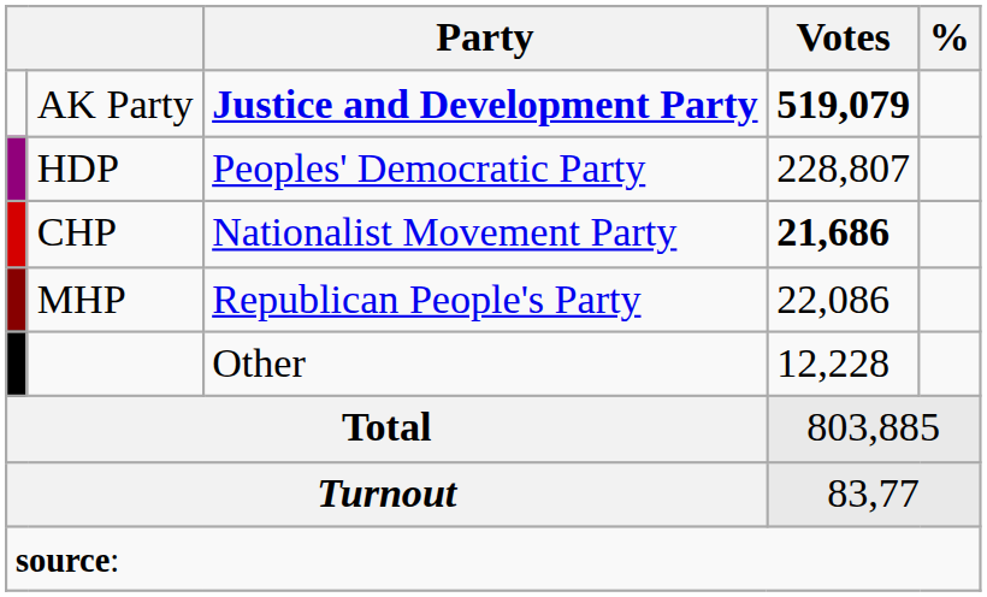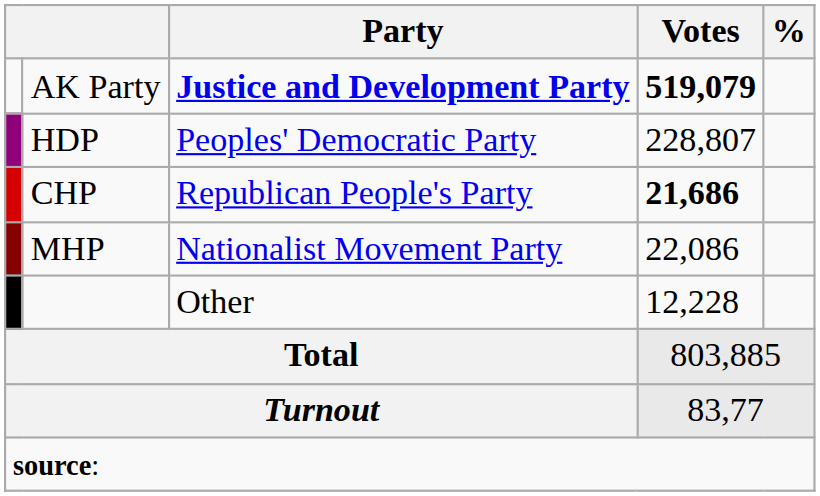CHP | Party: Nationalist Movement Party -> Republican People's Party
MHP | Party: Republican People's Party -> Nationalist Movement Party
